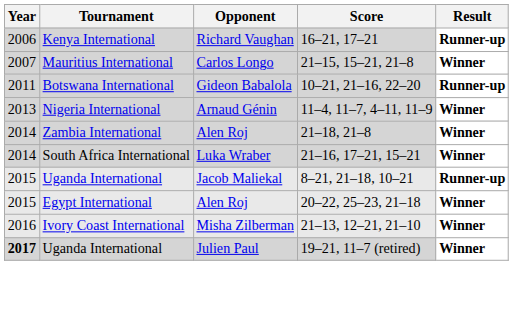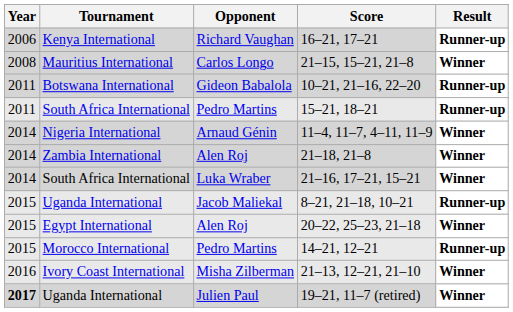21–15, 15–21, 21–8 | Year: 2007 -> 2008
+ row: 2011 | South Africa International | Pedro Martins | 15–21, 18–21 | Runner-up
11–4, 11–7, 4–11, 11–9 | Year: 2013 -> 2014
+ row: 2015 | Morocco International | Pedro Martins | 14–21, 12–21 | Runner-up
